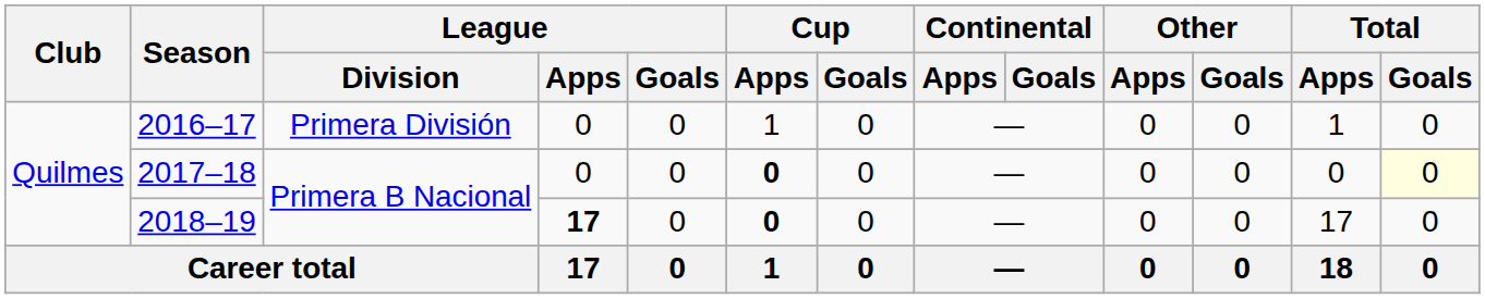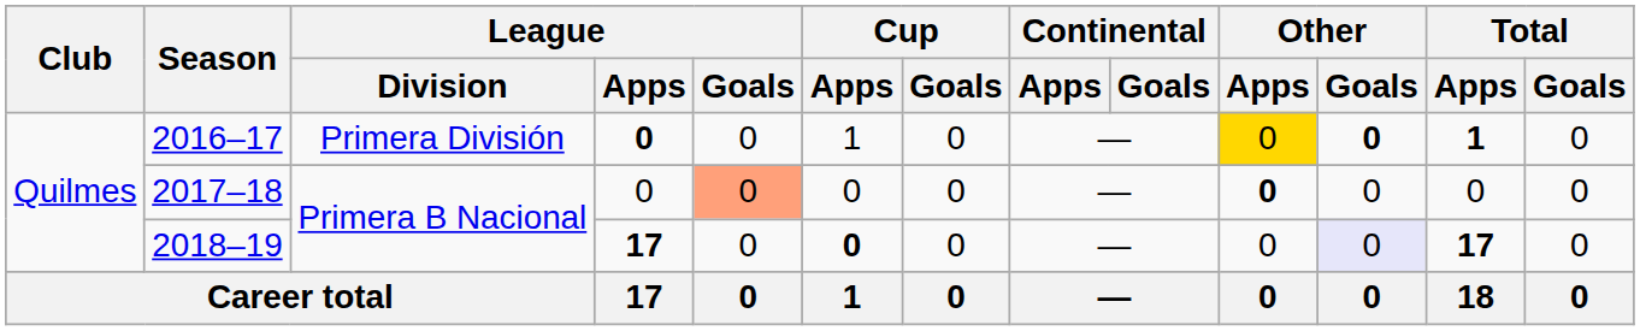2016–17 | League / Apps: normal -> bold
2016–17 | Other / Apps: no background -> gold background
2016–17 | Other / Goals: normal -> bold
2016–17 | Total / Apps: normal -> bold
2017–18 | League / Goals: no background -> lightsalmon background
2017–18 | Cup / Apps: bold -> normal
2017–18 | Other / Apps: normal -> bold
2017–18 | Total / Goals: lightyellow background -> no background
2018–19 | Other / Goals: no background -> lavender background
2018–19 | Total / Apps: normal -> bold
